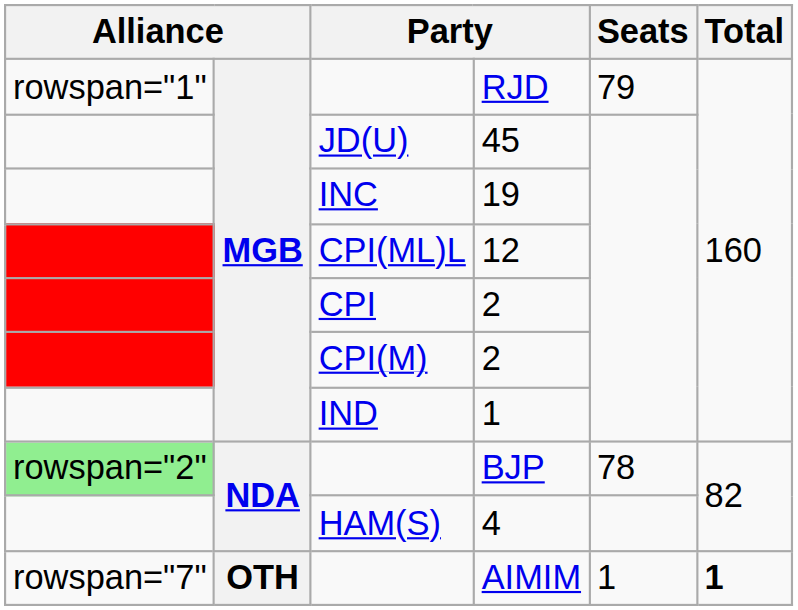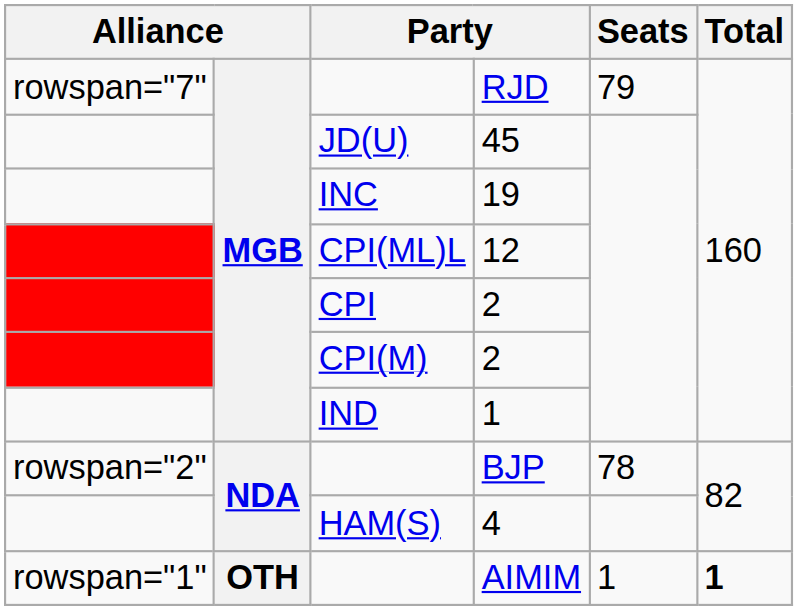RJD | column 1: rowspan="1" -> rowspan="7"
BJP | column 1: lightgreen background -> no background
AIMIM | column 1: rowspan="7" -> rowspan="1"
